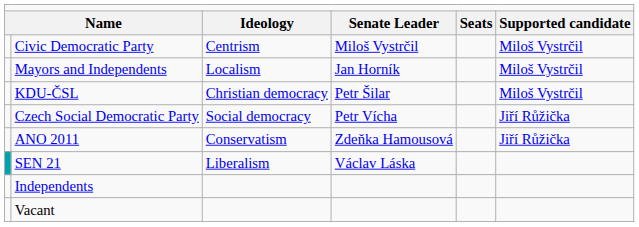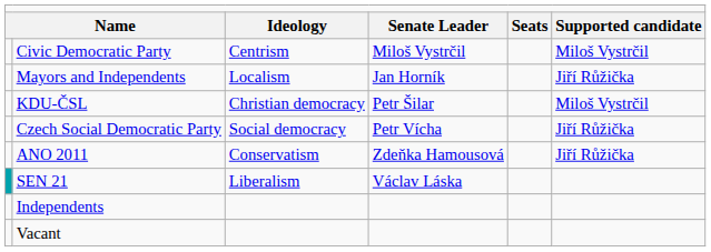Mayors and Independents | column 6: Miloš Vystrčil -> Jiří Růžička
